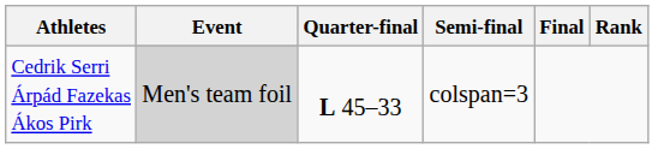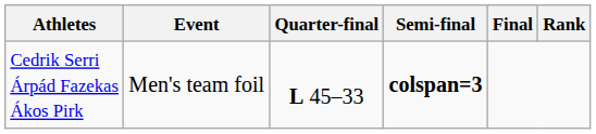Cedrik Serri Árpád Fazekas Ákos Pirk | Event: lightgrey background -> no background
Cedrik Serri Árpád Fazekas Ákos Pirk | Semi-final: normal -> bold
